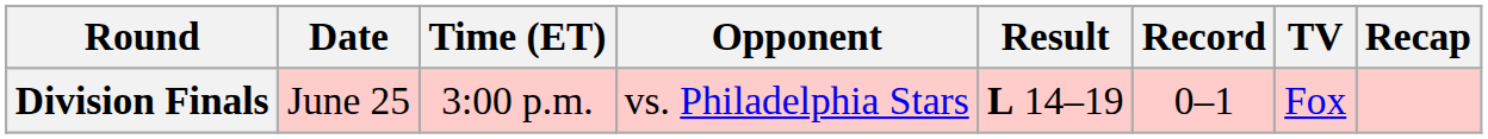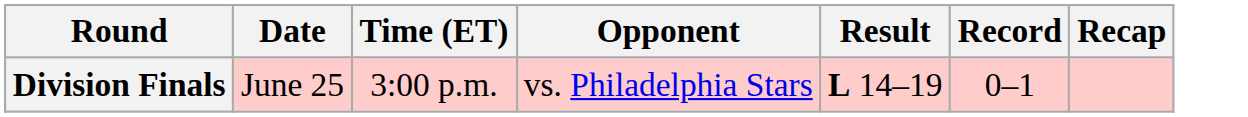- column: TV | Fox
